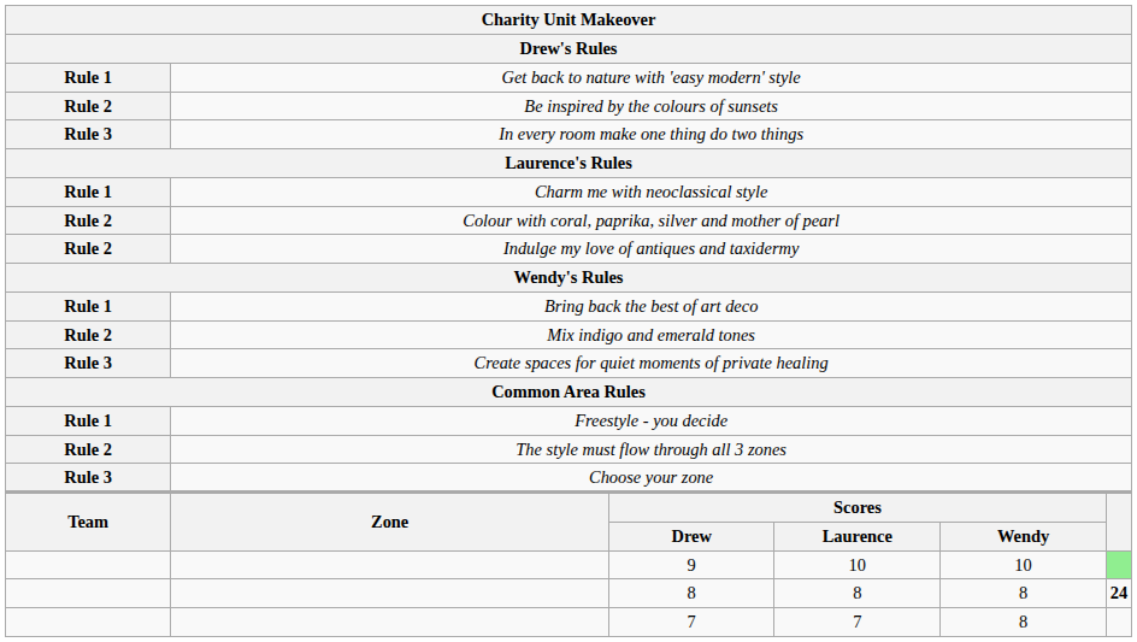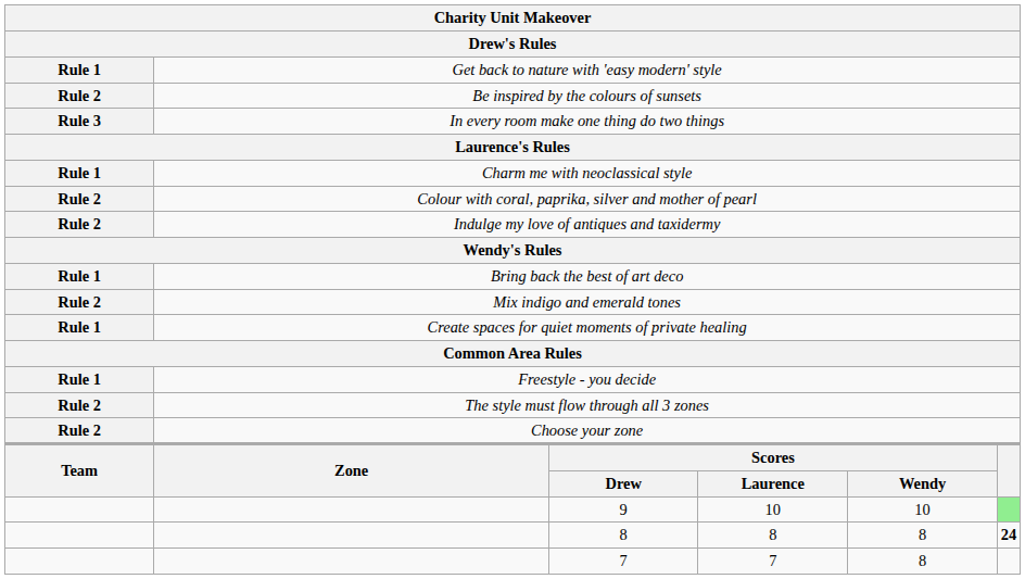Create spaces for quiet moments of private healing | column 1: Rule 3 -> Rule 1
Choose your zone | column 1: Rule 3 -> Rule 2
